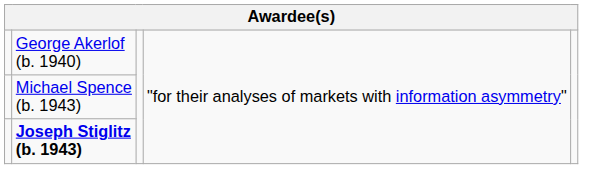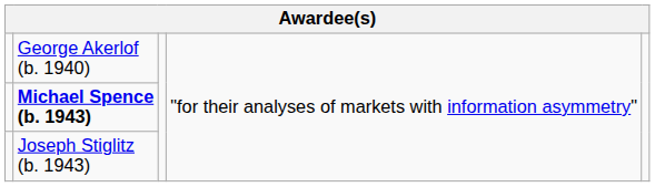Michael Spence (b. 1943) | column 2: normal -> bold
Joseph Stiglitz (b. 1943) | column 2: bold -> normal
